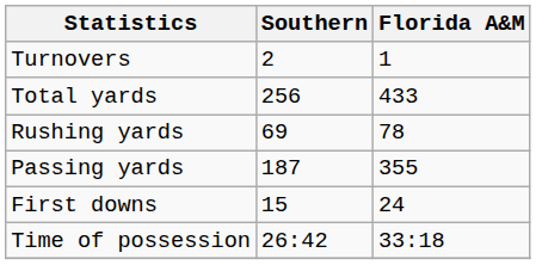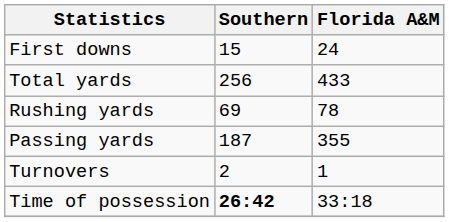rows swapped: First downs <-> Turnovers
Time of possession | Southern: normal -> bold
